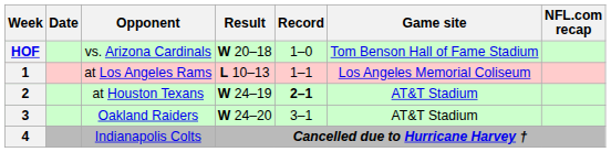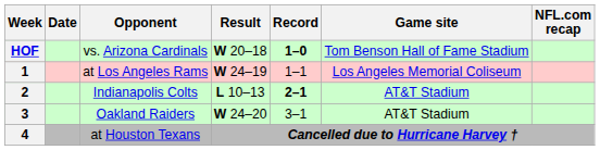HOF | Record: normal -> bold
1 | Result: L 10–13 -> W 24–19
2 | Opponent: at Houston Texans -> Indianapolis Colts
2 | Result: W 24–19 -> L 10–13
4 | Opponent: Indianapolis Colts -> at Houston Texans
